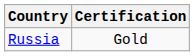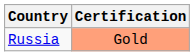Russia | Certification: no background -> lightsalmon background
